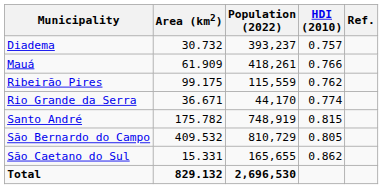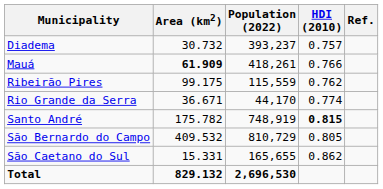Mauá | Area (km2): normal -> bold
Santo André | HDI (2010): normal -> bold
